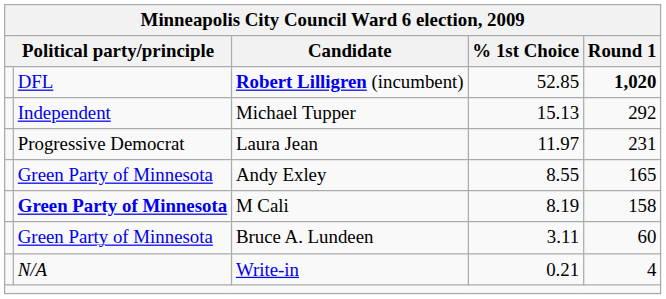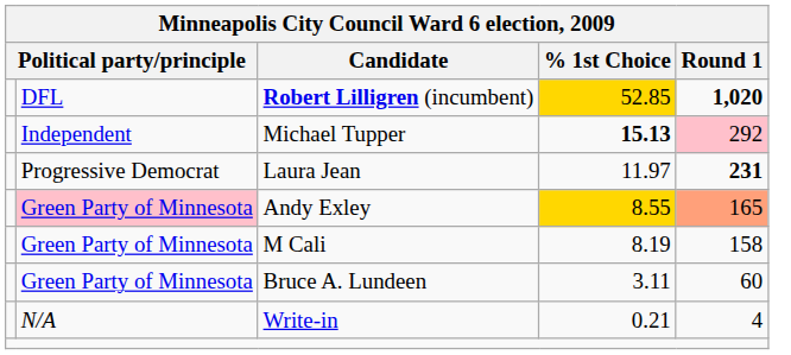Robert Lilligren (incumbent) | % 1st Choice: no background -> gold background
Michael Tupper | % 1st Choice: normal -> bold
Michael Tupper | Round 1: no background -> pink background
Laura Jean | Round 1: normal -> bold
Andy Exley | column 2: no background -> pink background
Andy Exley | % 1st Choice: no background -> gold background
Andy Exley | Round 1: no background -> lightsalmon background
M Cali | column 2: bold -> normal
